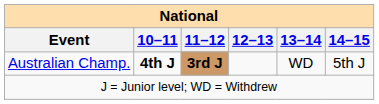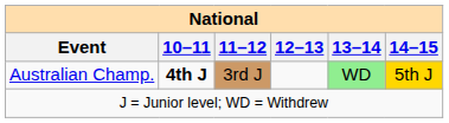Australian Champ. | 11–12: bold -> normal
Australian Champ. | 13–14: no background -> lightgreen background
Australian Champ. | 14–15: no background -> gold background
